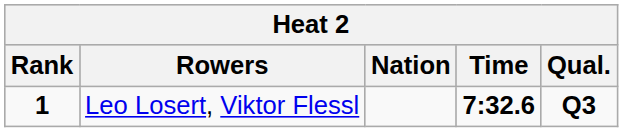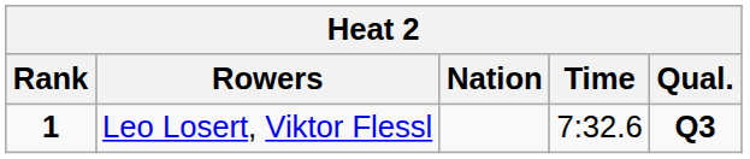Leo Losert, Viktor Flessl | Time: bold -> normal
